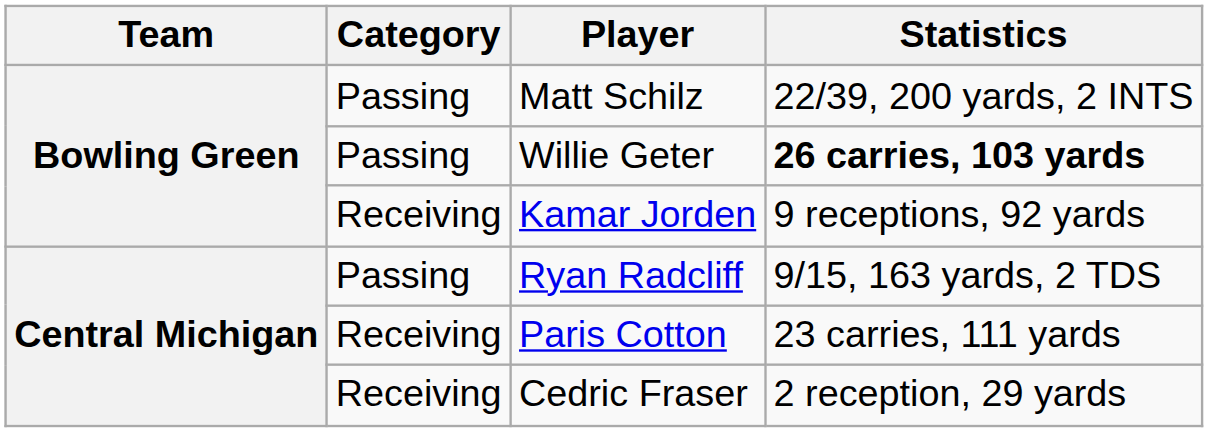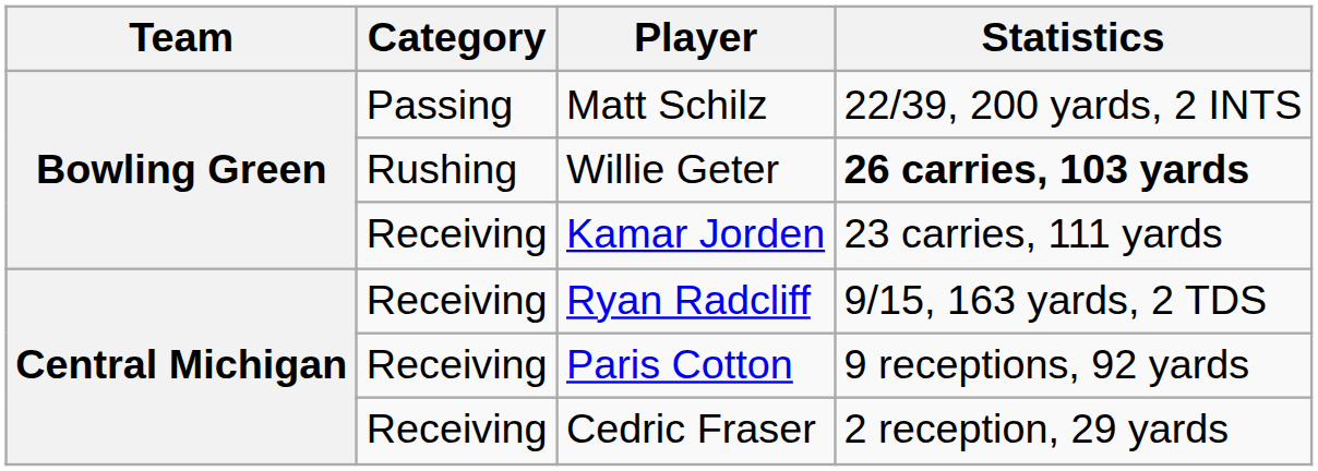Willie Geter | Category: Passing -> Rushing
Kamar Jorden | Statistics: 9 receptions, 92 yards -> 23 carries, 111 yards
Ryan Radcliff | Category: Passing -> Receiving
Paris Cotton | Statistics: 23 carries, 111 yards -> 9 receptions, 92 yards
